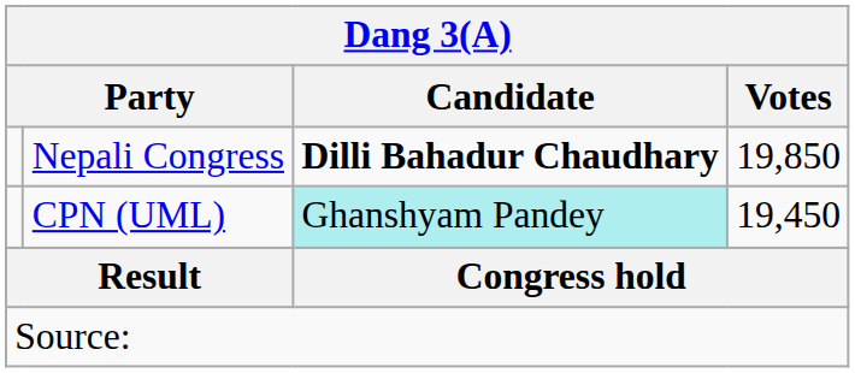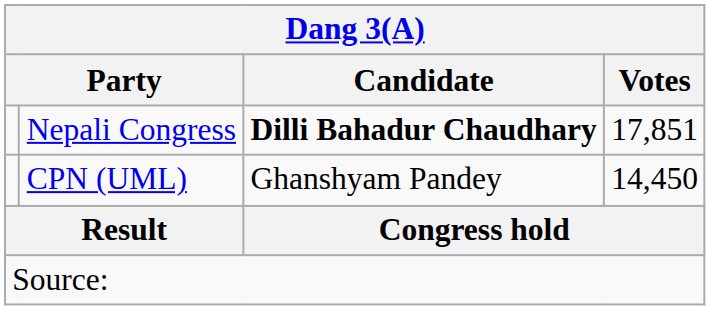Nepali Congress | Votes: 19,850 -> 17,851
CPN (UML) | Candidate: paleturquoise background -> no background
CPN (UML) | Votes: 19,450 -> 14,450
